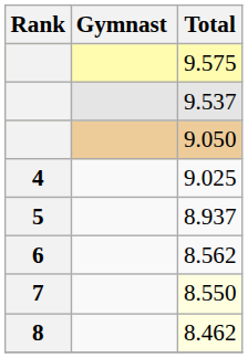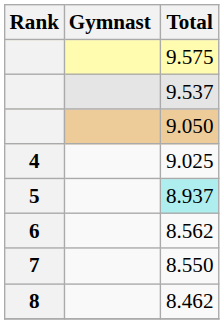8.937 | Total: no background -> paleturquoise background
8.550 | Total: lightyellow background -> no background
8.462 | Total: lightyellow background -> no background
